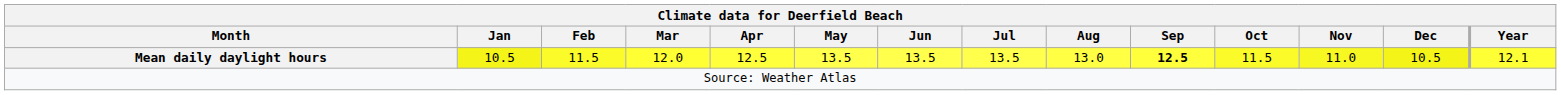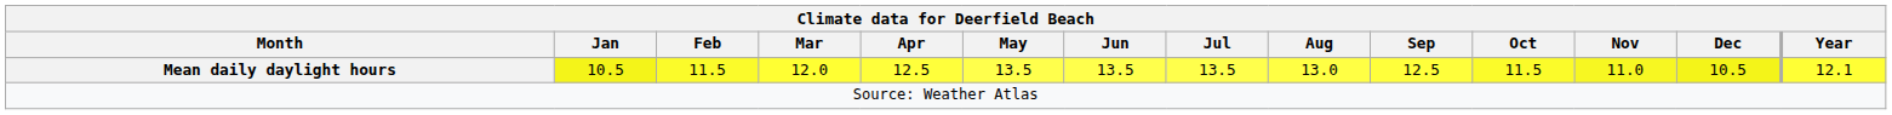row 3 | Sep: bold -> normal
